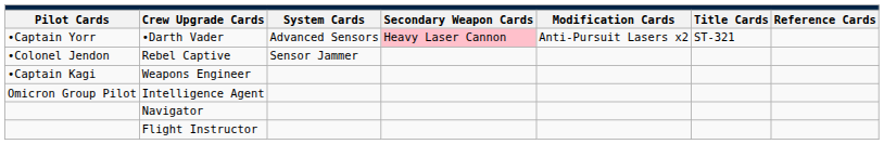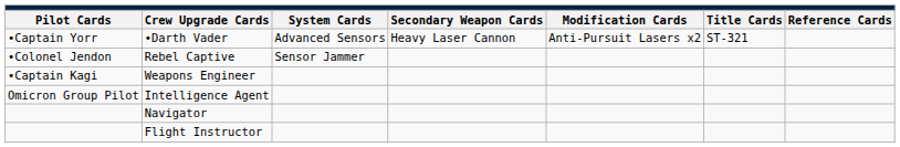•Darth Vader | column 4: pink background -> no background
